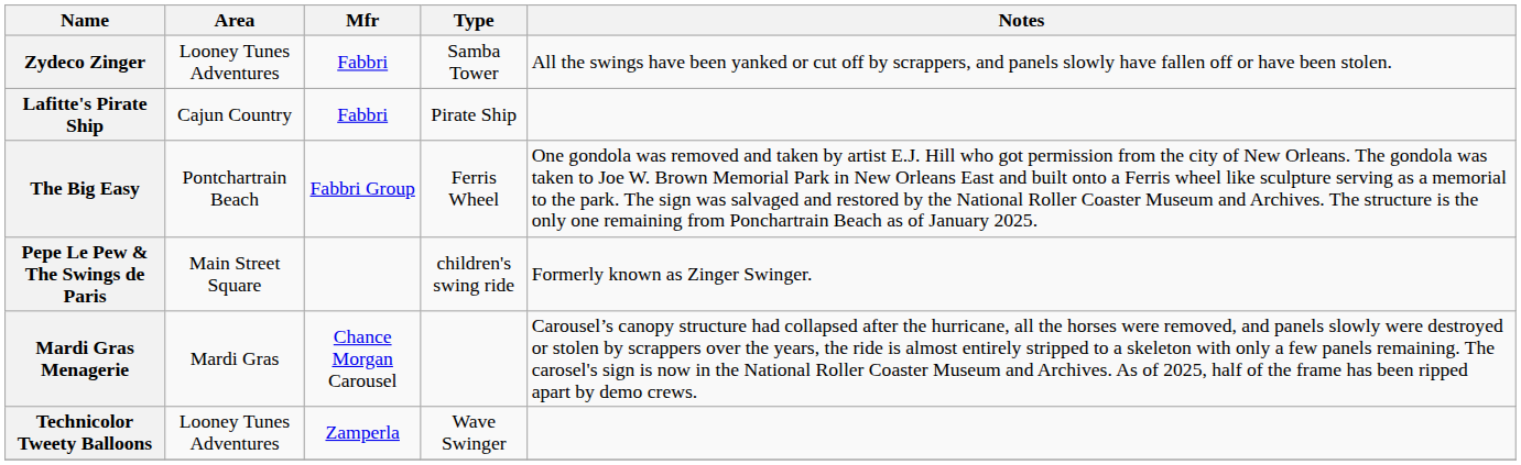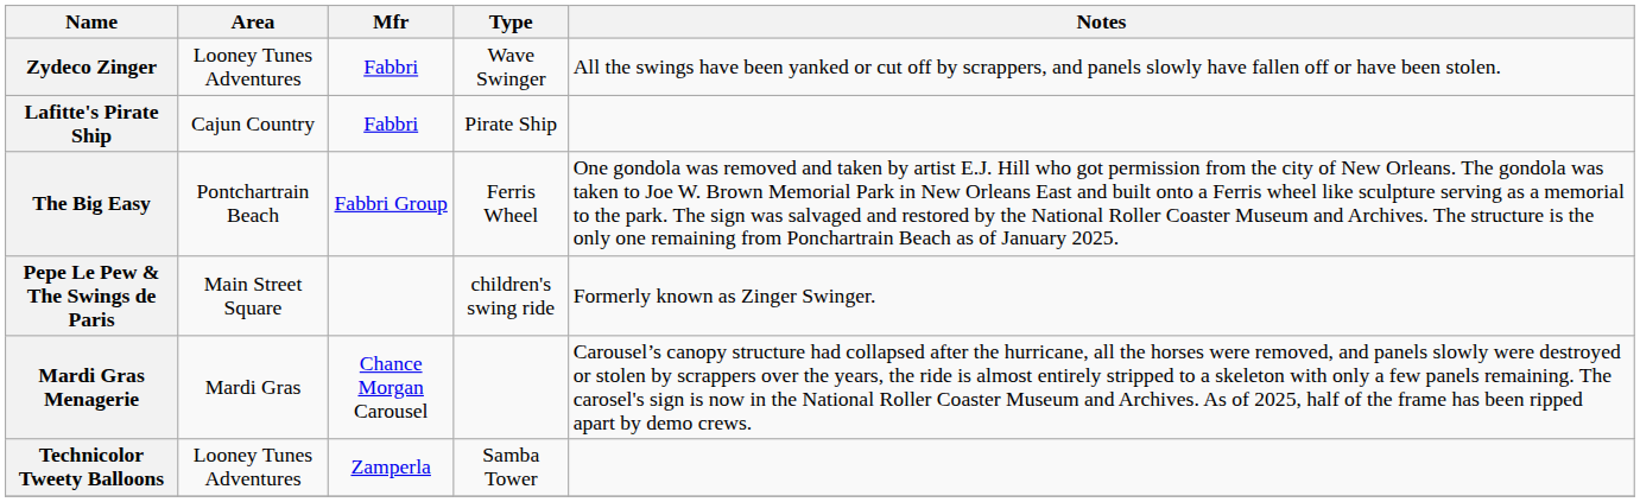Zydeco Zinger | Type: Samba Tower -> Wave Swinger
Technicolor Tweety Balloons | Type: Wave Swinger -> Samba Tower
